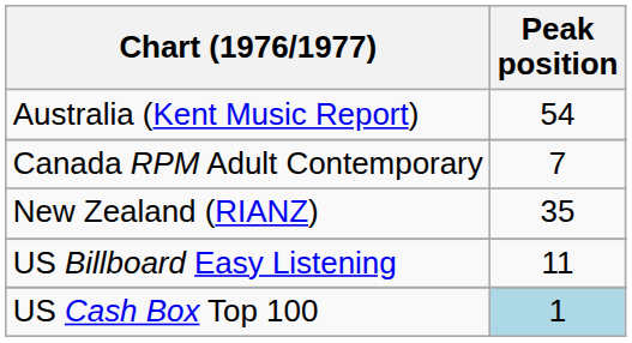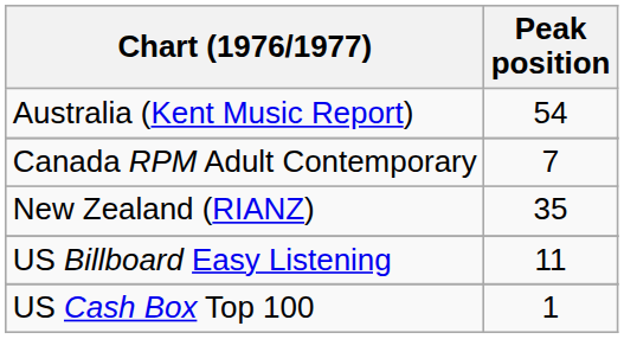US Cash Box Top 100 | Peak position: lightblue background -> no background
